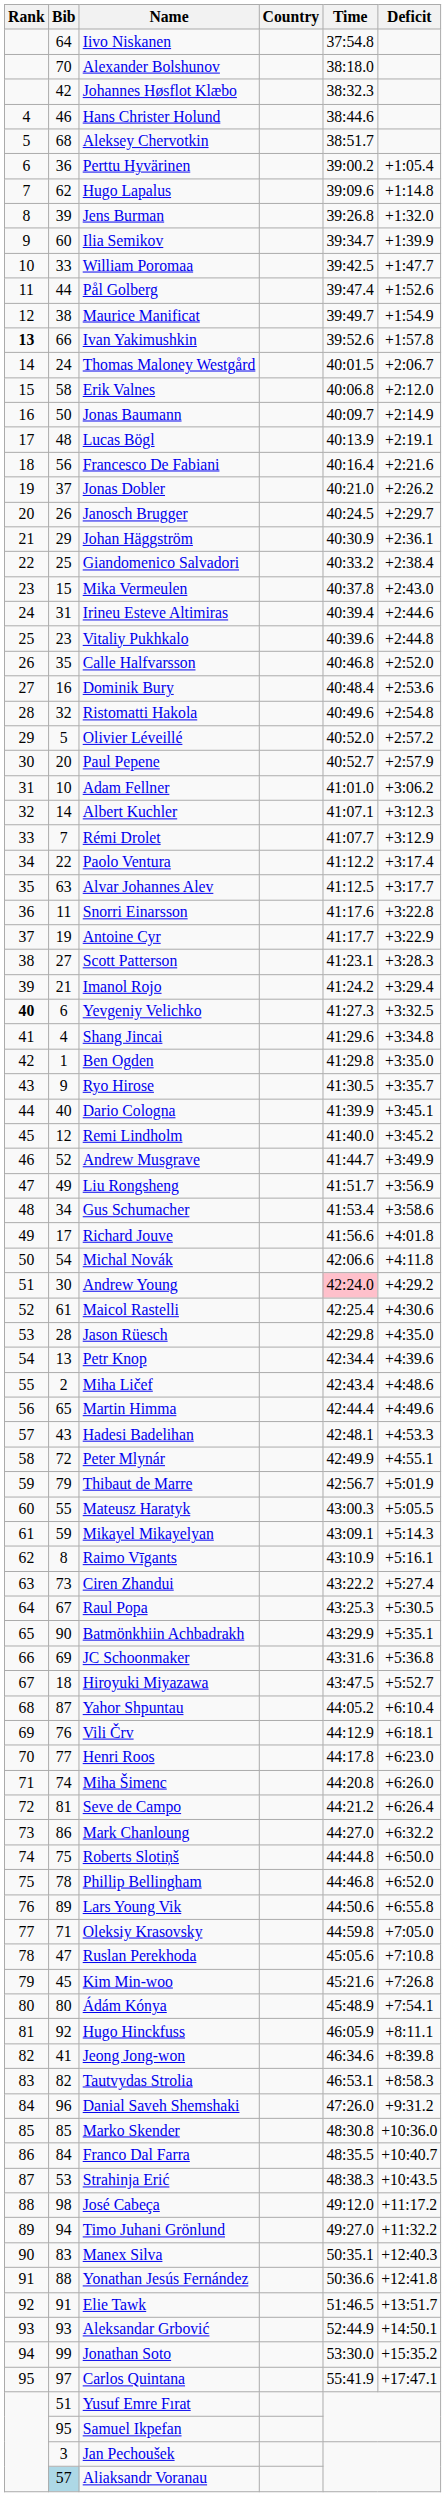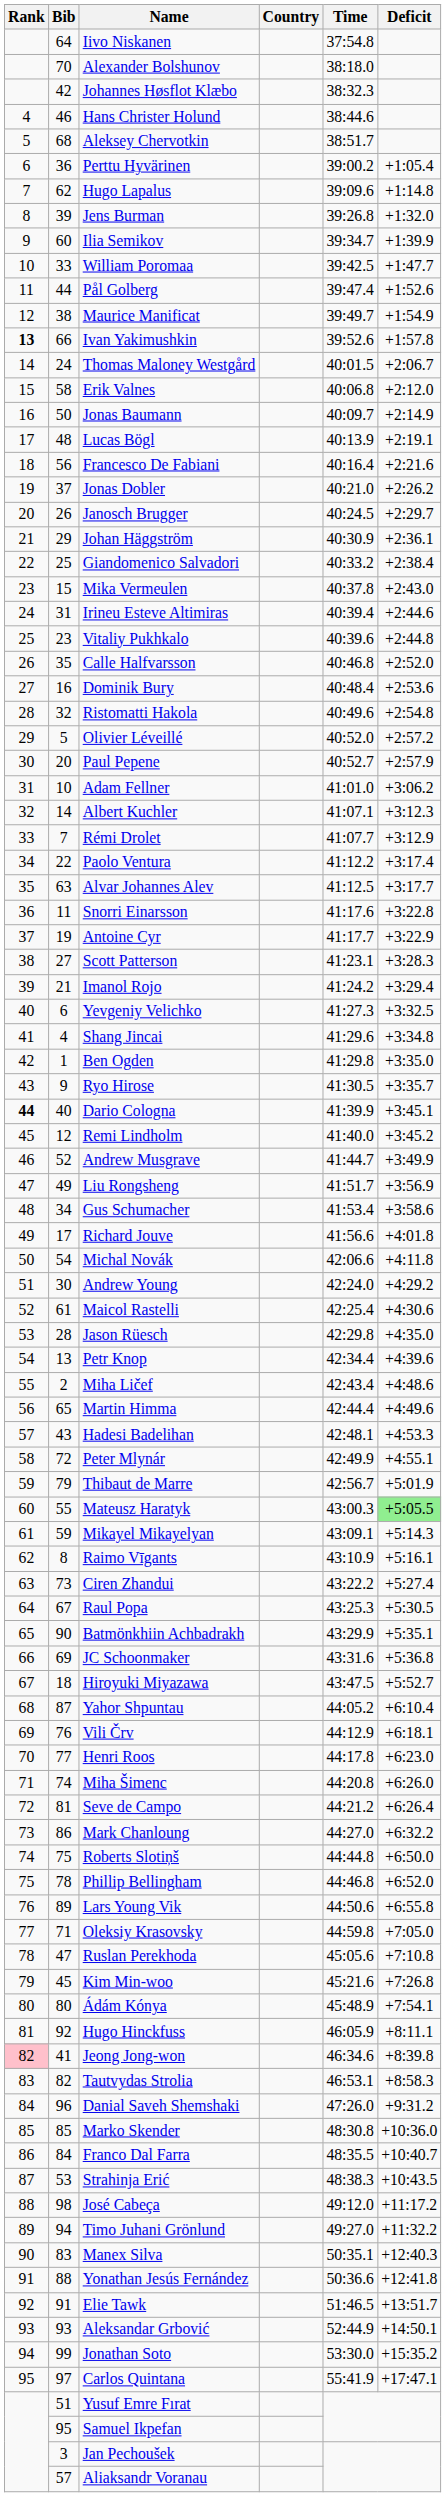Yevgeniy Velichko | Rank: bold -> normal
Dario Cologna | Rank: normal -> bold
Andrew Young | Time: pink background -> no background
Mateusz Haratyk | Deficit: no background -> lightgreen background
Jeong Jong-won | Rank: no background -> pink background
Aliaksandr Voranau | Bib: lightblue background -> no background
